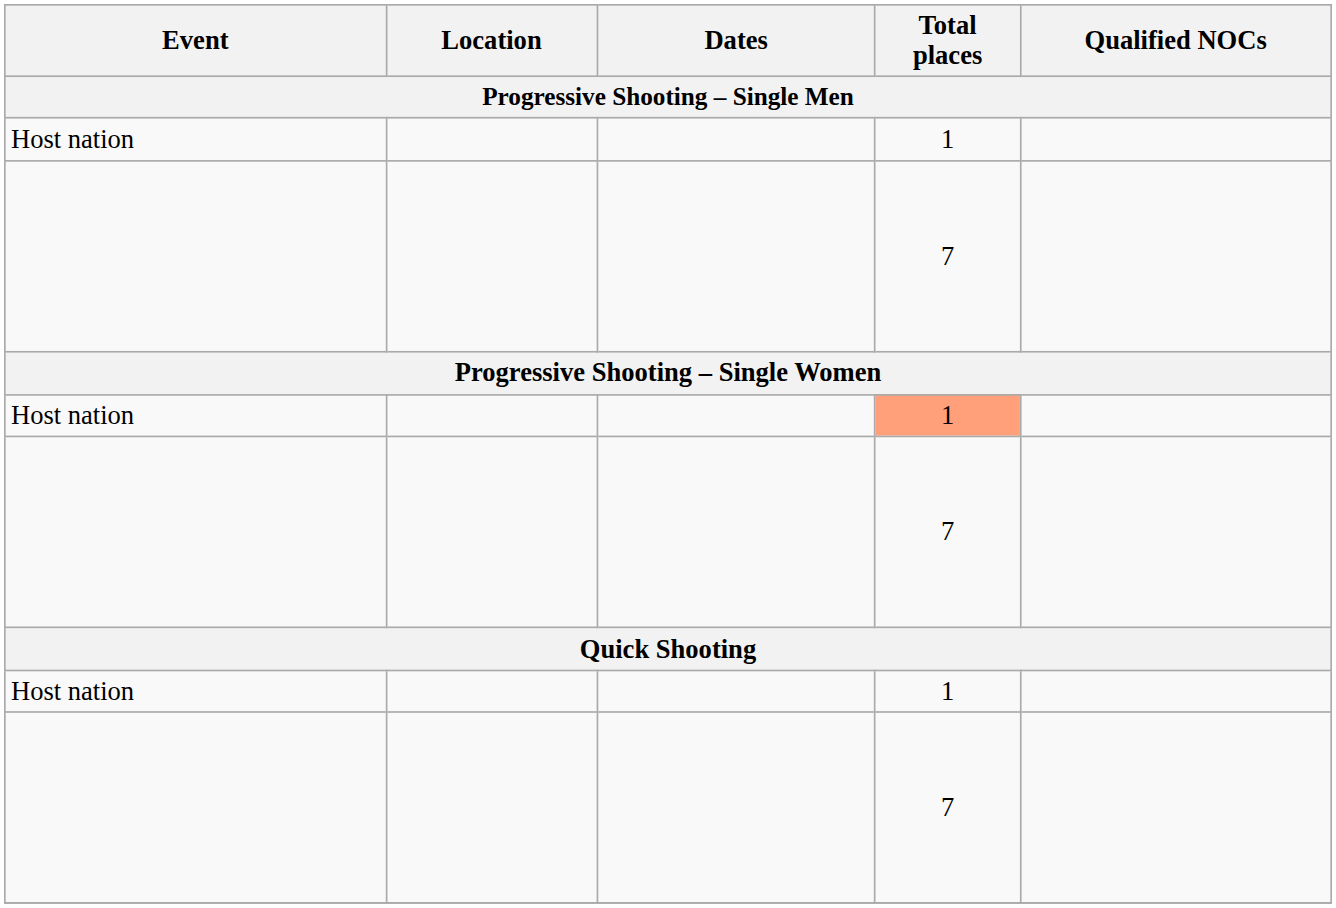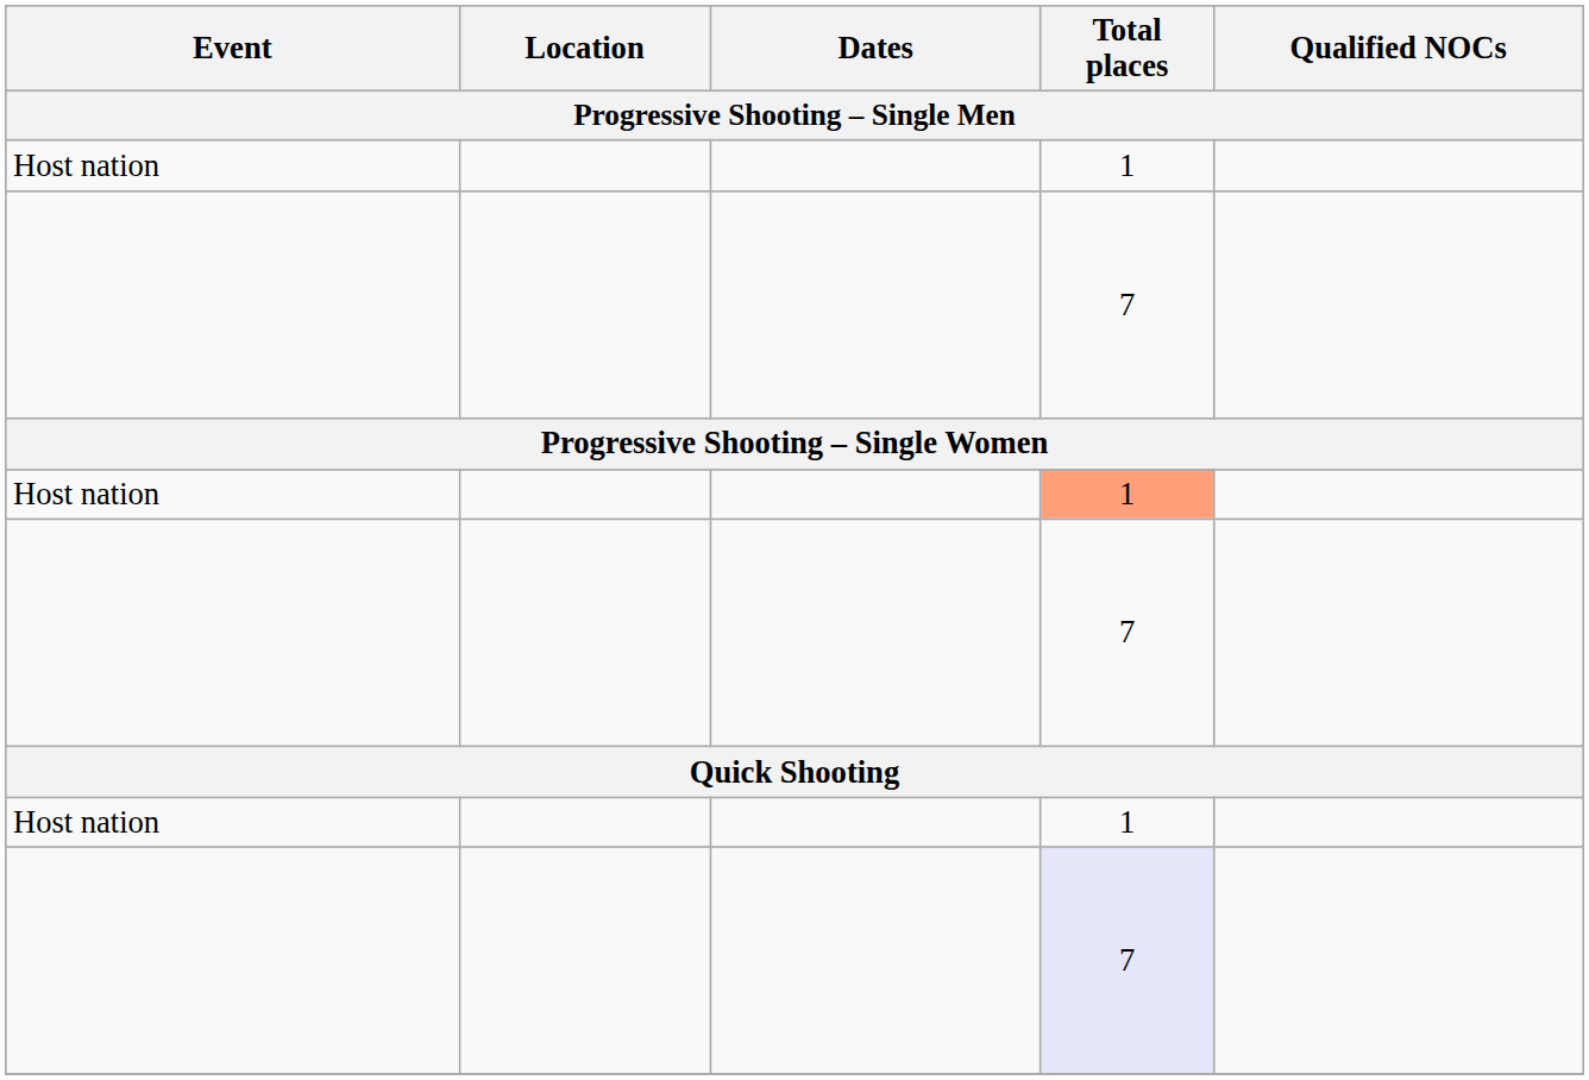row 10 | Total places: no background -> lavender background
